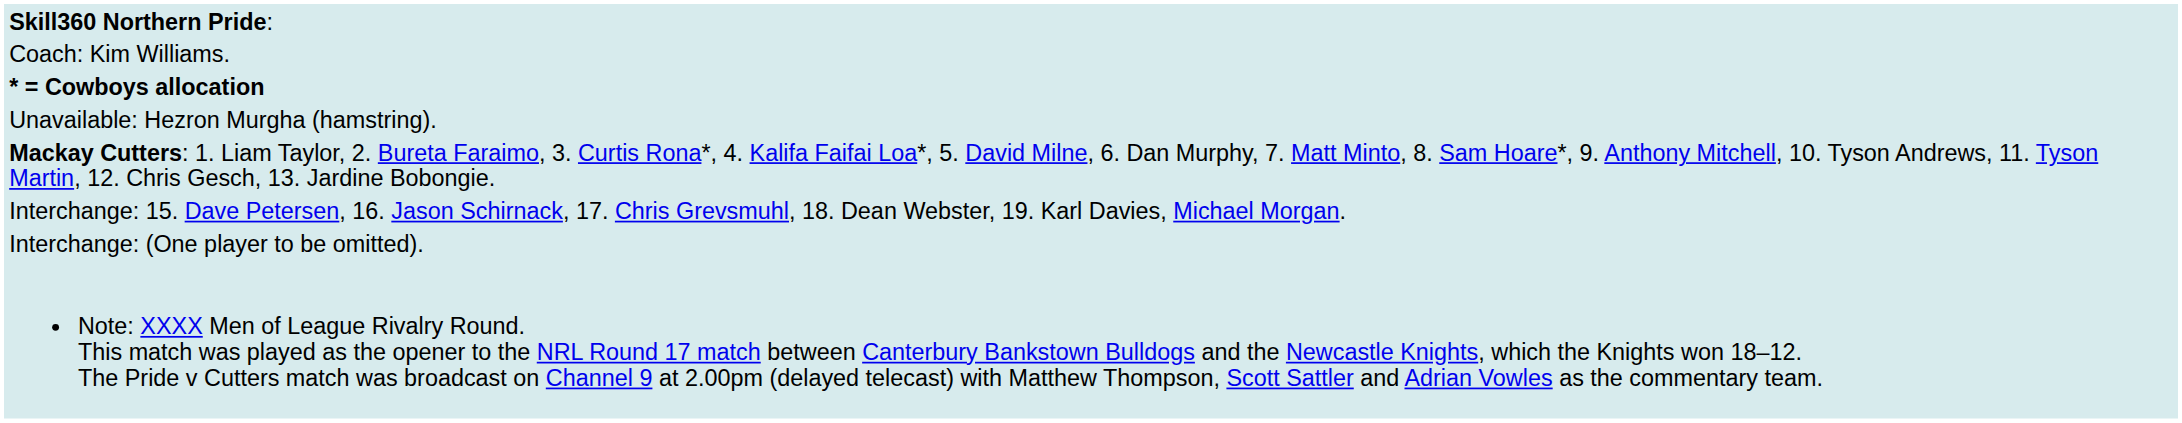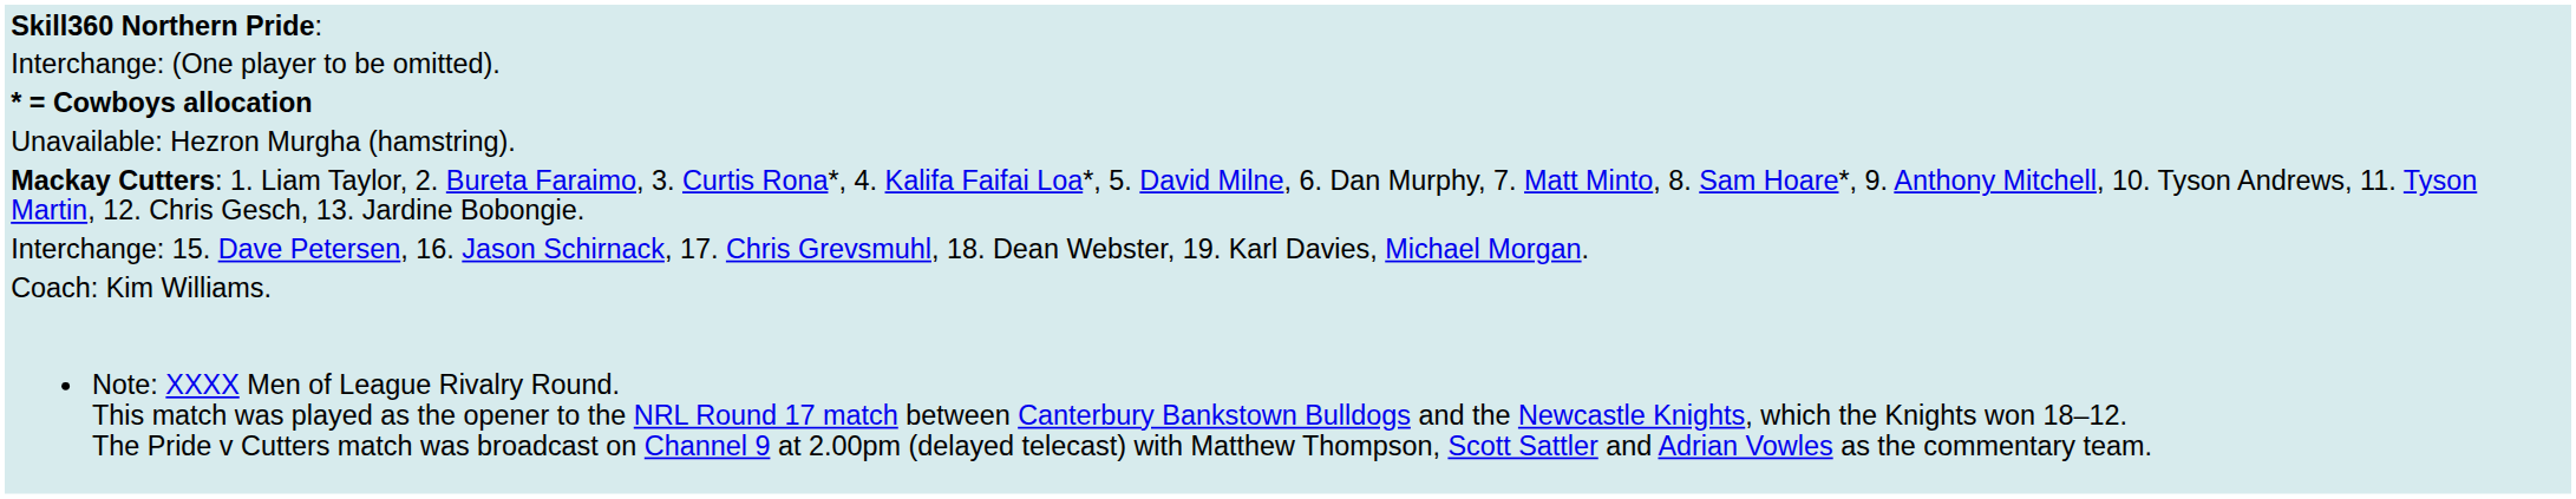row 2 | column 1: Coach: Kim Williams. -> Interchange: (One player to be omitted).
row 7 | column 1: Interchange: (One player to be omitted). -> Coach: Kim Williams.
